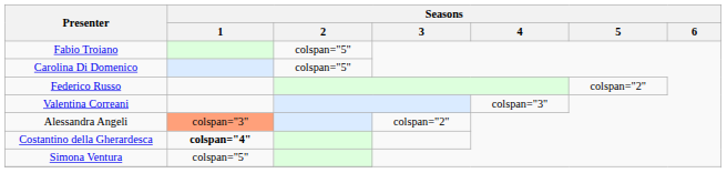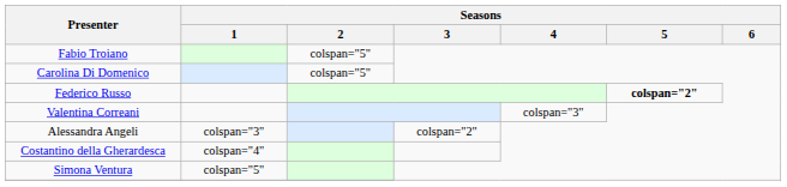Federico Russo | Seasons / 5: normal -> bold
Alessandra Angeli | Seasons / 1: lightsalmon background -> no background
Costantino della Gherardesca | Seasons / 1: bold -> normal
